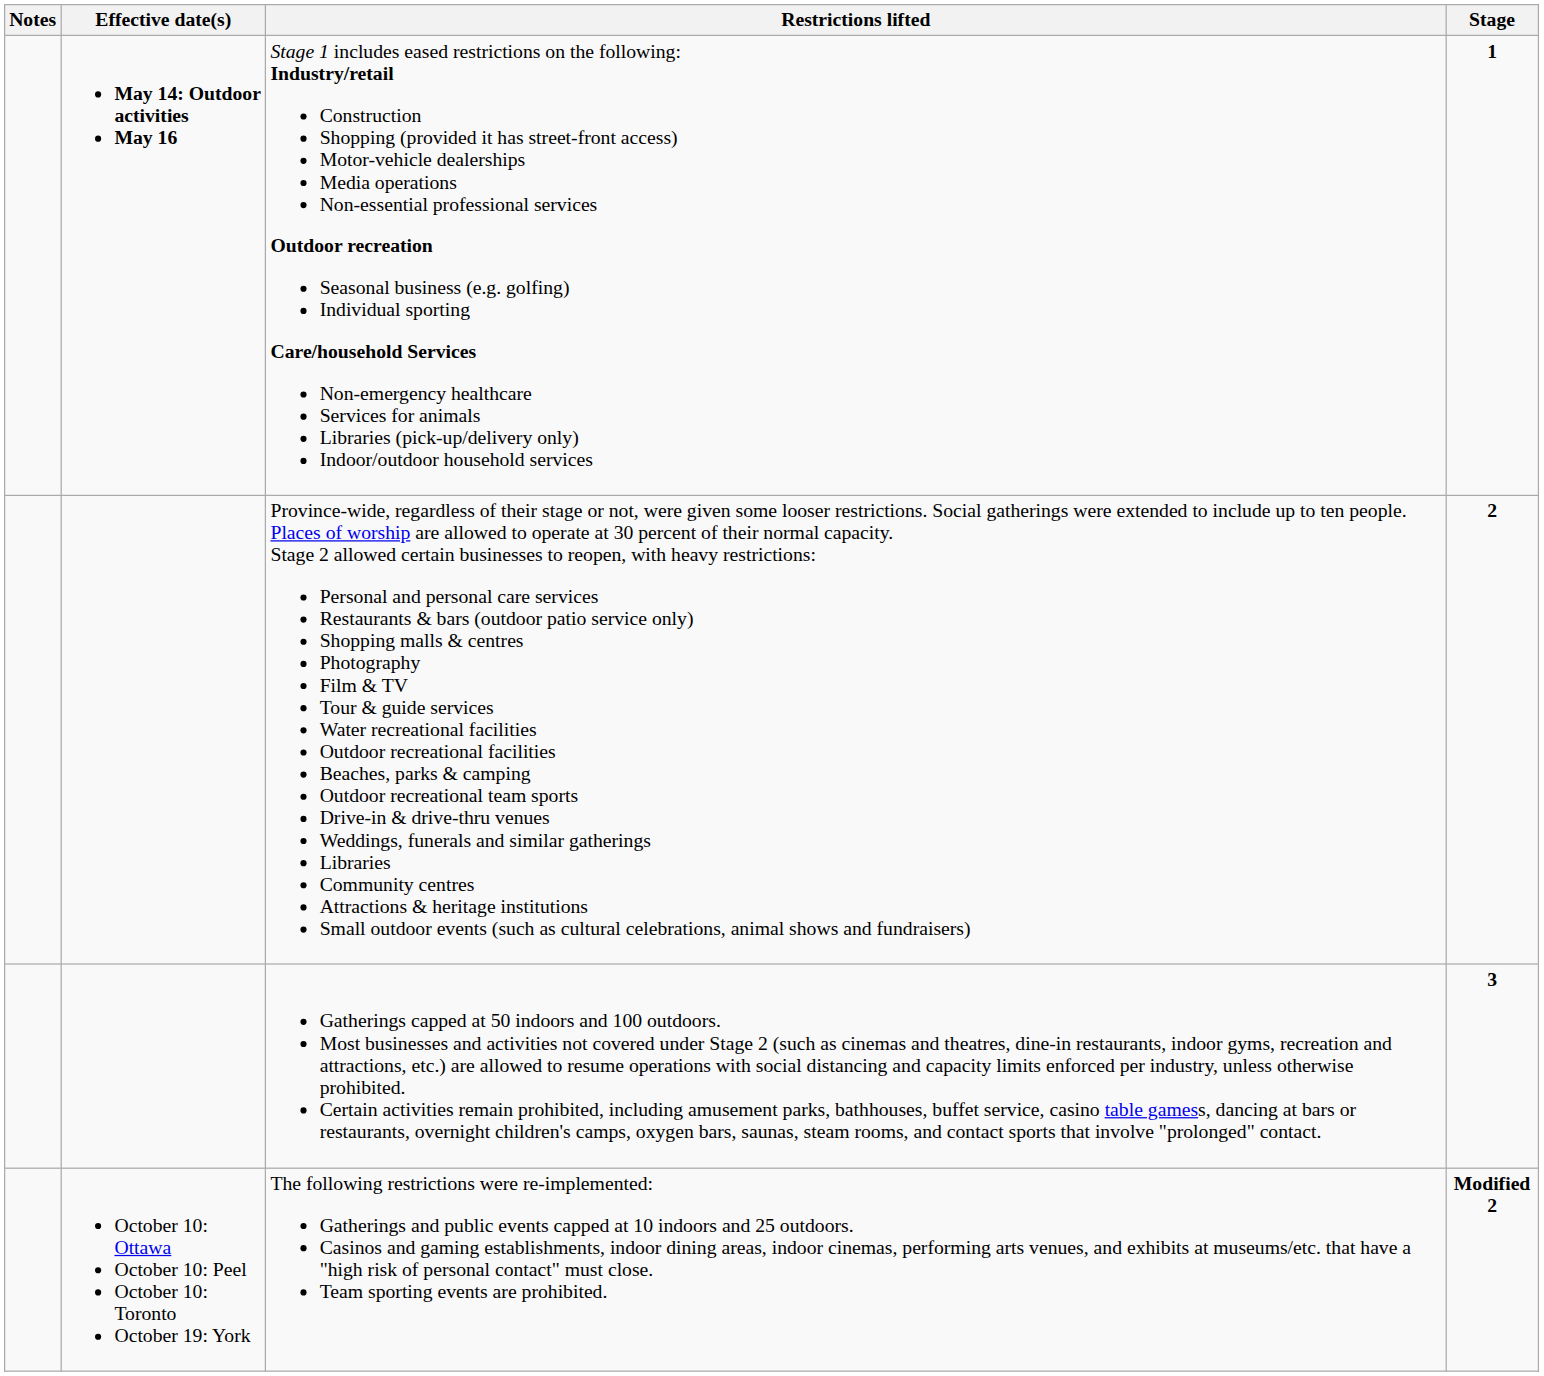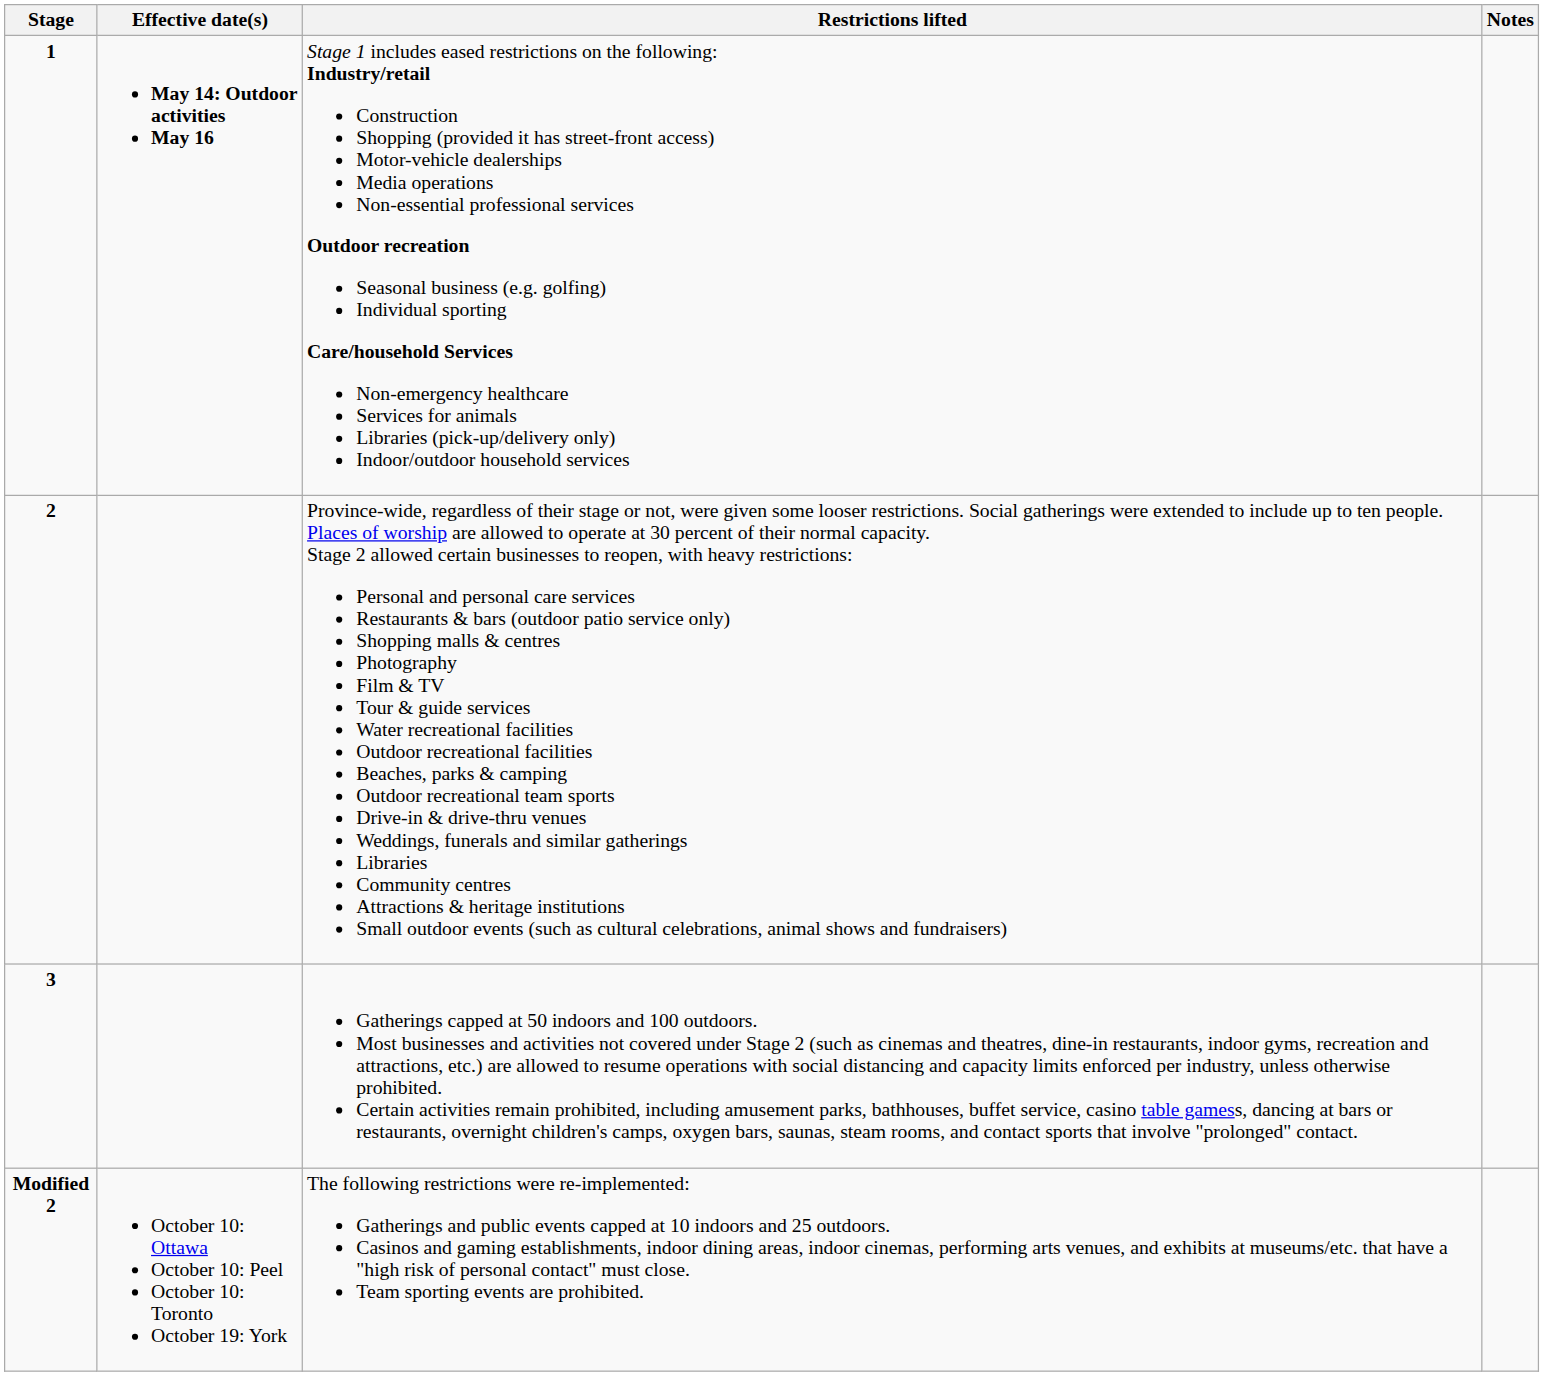columns swapped: Stage <-> Notes
